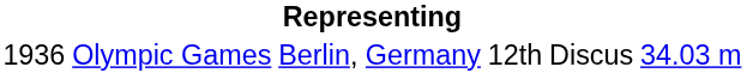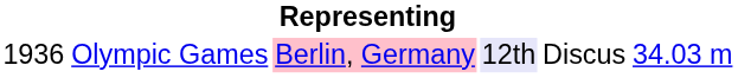Olympic Games | column 3: no background -> pink background
Olympic Games | column 4: no background -> lavender background
